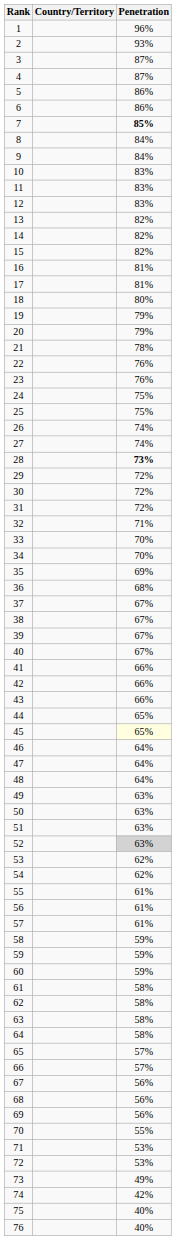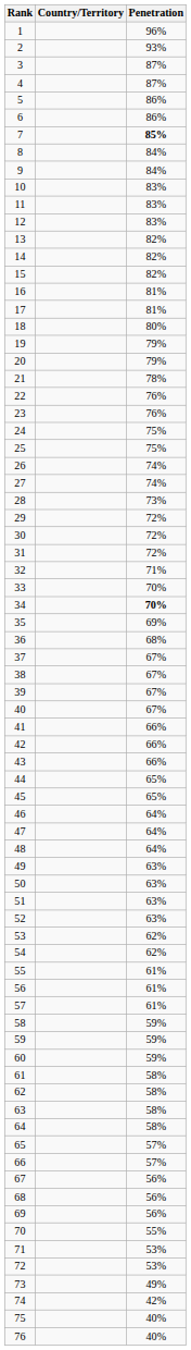28 | Penetration: bold -> normal
34 | Penetration: normal -> bold
45 | Penetration: lightyellow background -> no background
52 | Penetration: lightgrey background -> no background
